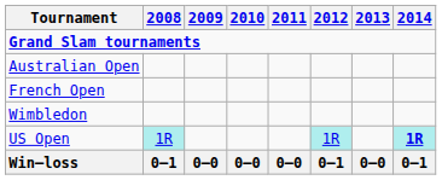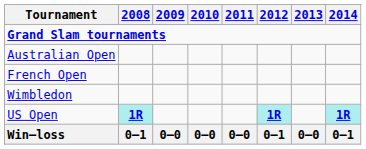US Open | 2008: normal -> bold
US Open | 2012: normal -> bold
